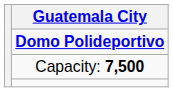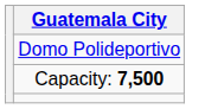Domo Polideportivo | Guatemala City: bold -> normal
